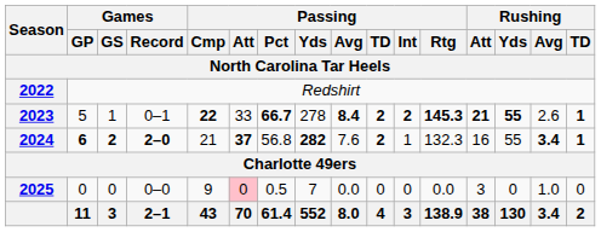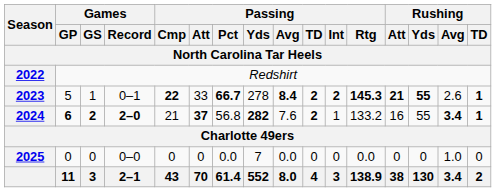2024 | Passing / Rtg / North Carolina Tar Heels: 132.3 -> 133.2
2025 | Passing / Cmp / North Carolina Tar Heels: 9 -> 0
2025 | Passing / Att / North Carolina Tar Heels: pink background -> no background
2025 | Passing / Pct / North Carolina Tar Heels: 0.5 -> 0.0
2025 | Rushing / Att / North Carolina Tar Heels: 3 -> 0
